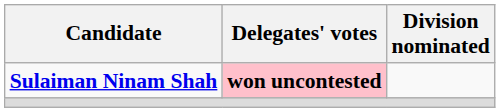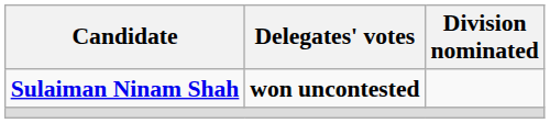Sulaiman Ninam Shah | Delegates' votes: pink background -> no background
